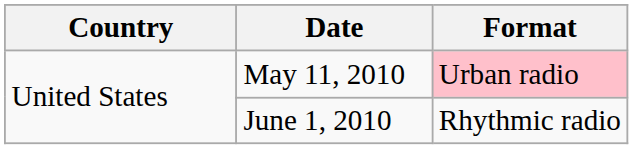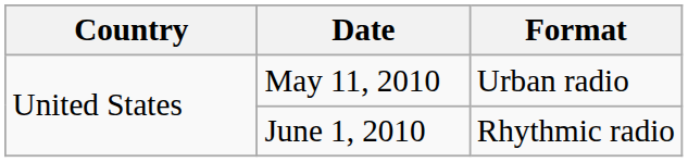May 11, 2010 | Format: pink background -> no background
